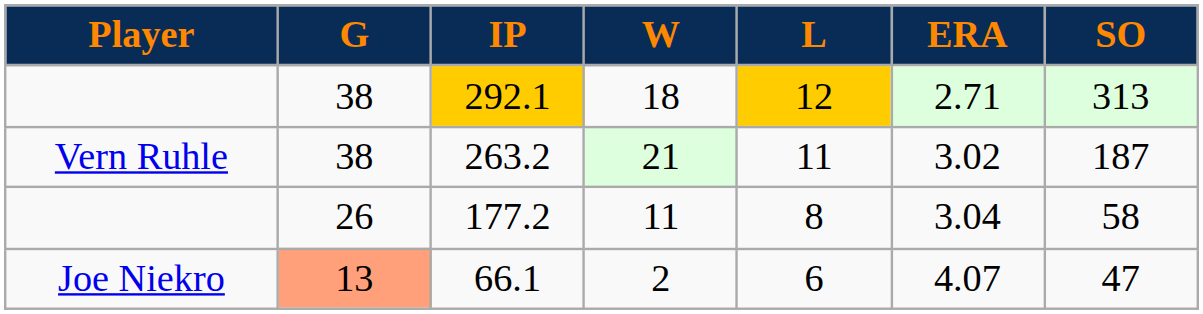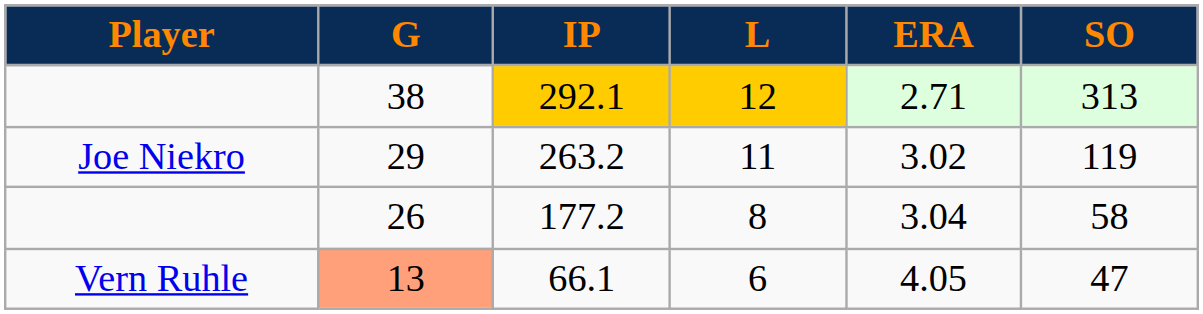- column: W | 18 | 21 | 11 | 2
263.2 | Player: Vern Ruhle -> Joe Niekro
263.2 | G: 38 -> 29
263.2 | SO: 187 -> 119
66.1 | Player: Joe Niekro -> Vern Ruhle
66.1 | ERA: 4.07 -> 4.05
